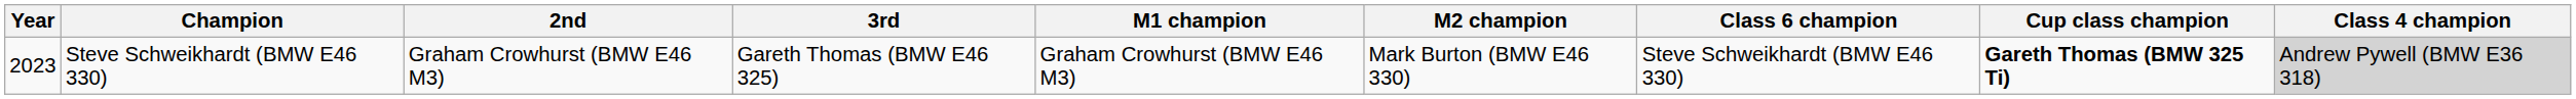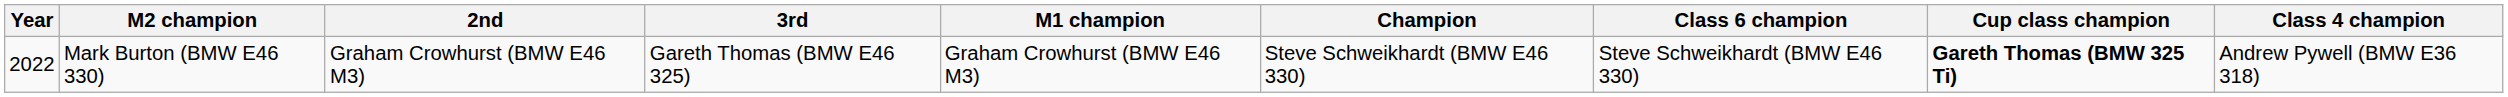columns swapped: Champion <-> M2 champion
row 2 | Year: 2023 -> 2022
row 2 | Class 4 champion: lightgrey background -> no background
